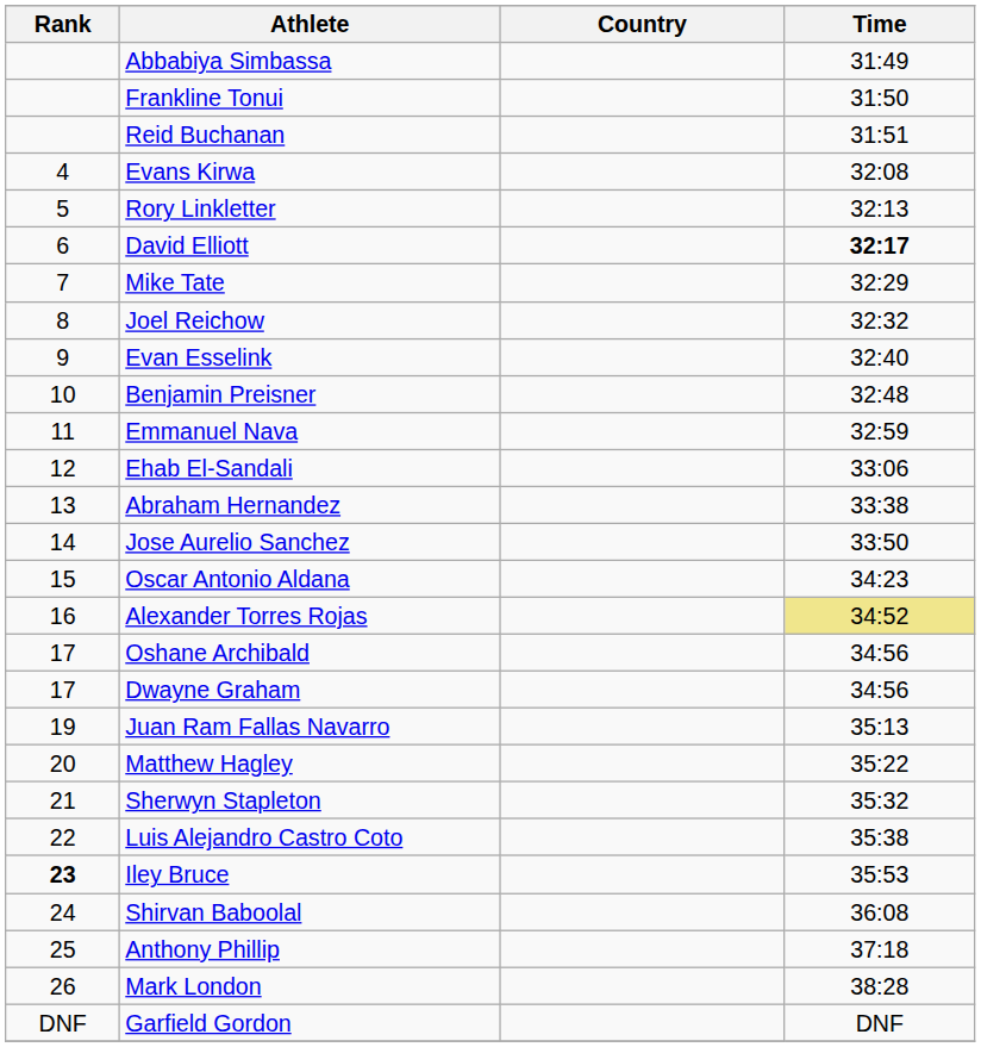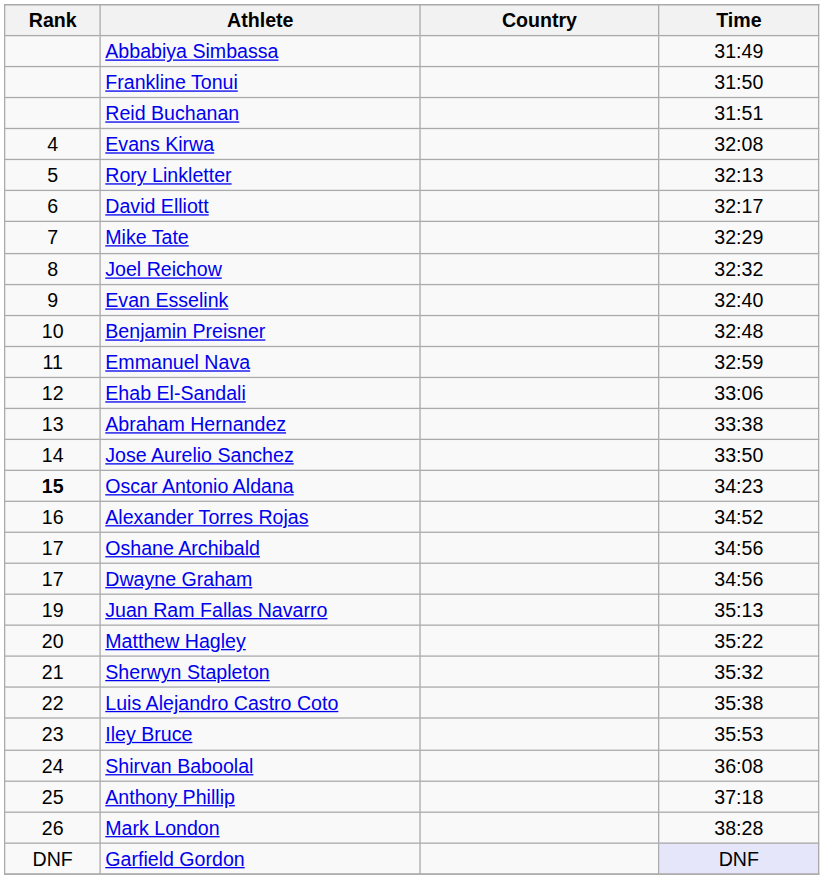David Elliott | Time: bold -> normal
Oscar Antonio Aldana | Rank: normal -> bold
Alexander Torres Rojas | Time: khaki background -> no background
Iley Bruce | Rank: bold -> normal
Garfield Gordon | Time: no background -> lavender background
